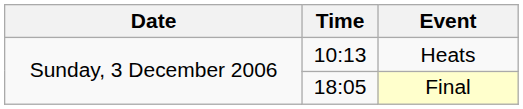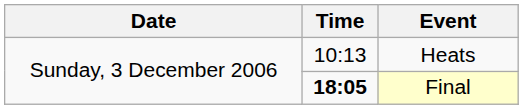Final | Time: normal -> bold
